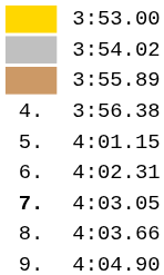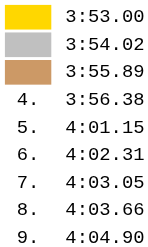4:03.05 | column 1: bold -> normal
